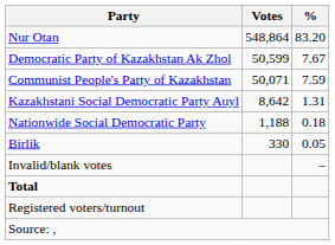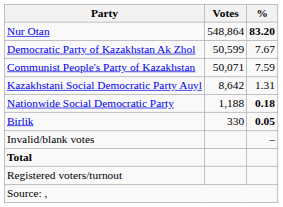Nur Otan | %: normal -> bold
Nationwide Social Democratic Party | %: normal -> bold
Birlik | %: normal -> bold
